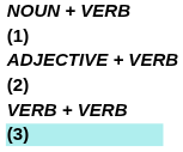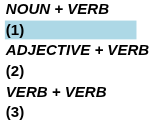(1) | column 1: no background -> lightblue background
(3) | column 1: paleturquoise background -> no background
